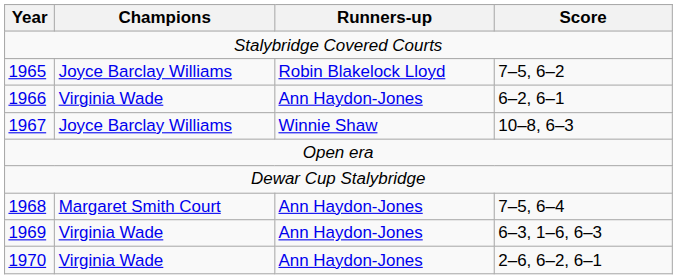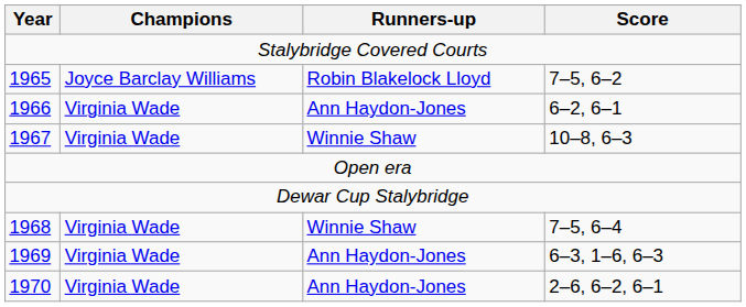1967 | Champions: Joyce Barclay Williams -> Virginia Wade
1968 | Champions: Margaret Smith Court -> Virginia Wade
1968 | Runners-up: Ann Haydon-Jones -> Winnie Shaw
